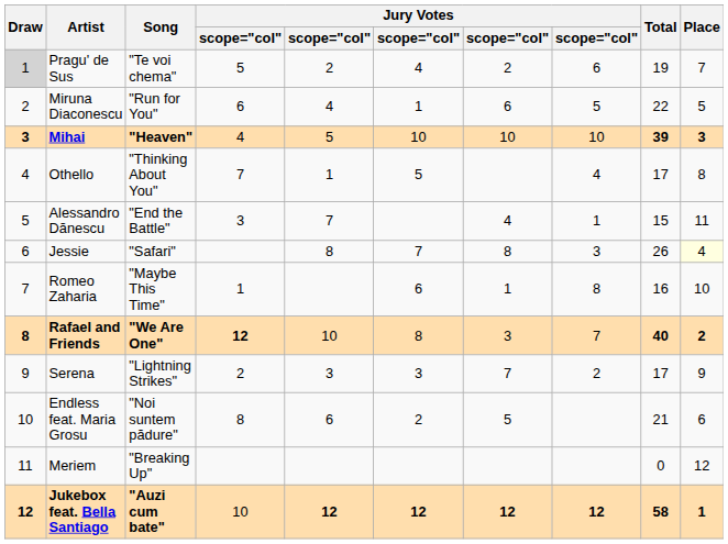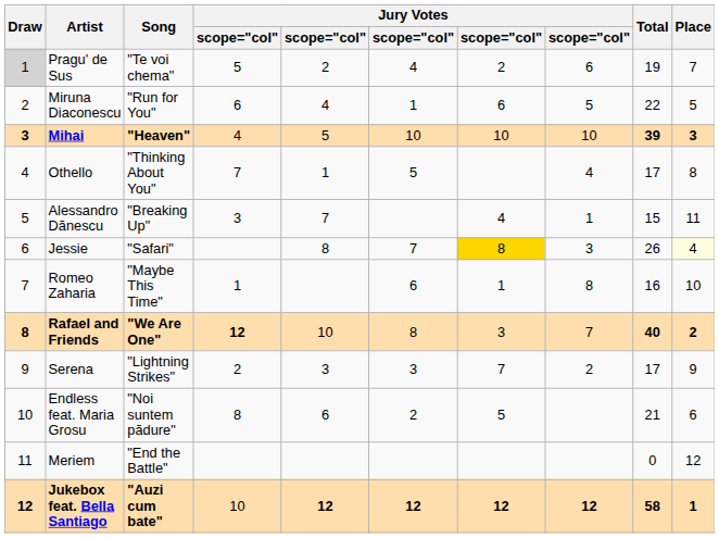Alessandro Dănescu | Song: "End the Battle" -> "Breaking Up"
Jessie | column 7: no background -> gold background
Meriem | Song: "Breaking Up" -> "End the Battle"
